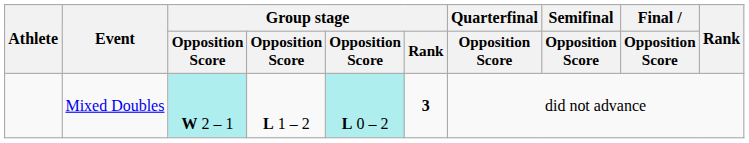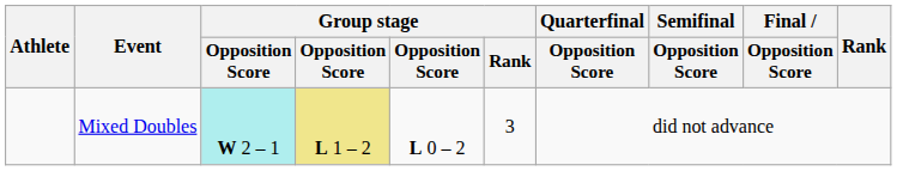Mixed Doubles | column 4: no background -> khaki background
Mixed Doubles | column 5: paleturquoise background -> no background
Mixed Doubles | Group stage / Rank: bold -> normal
